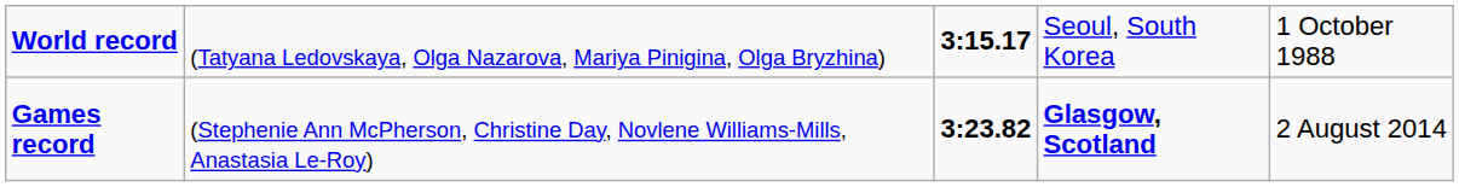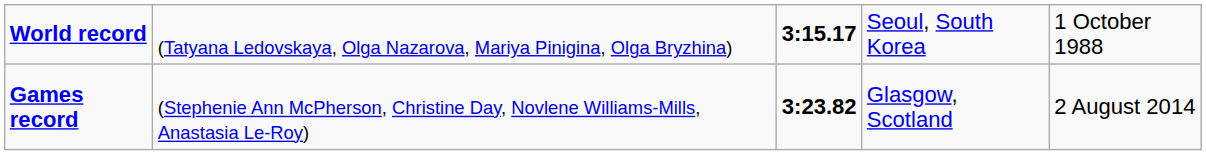Games record | column 4: bold -> normal
